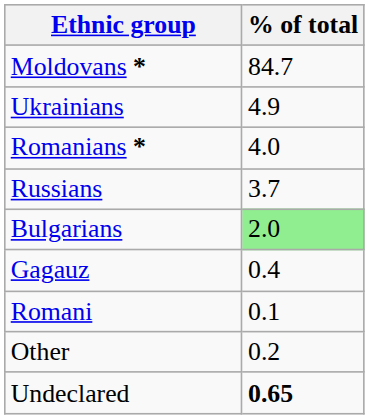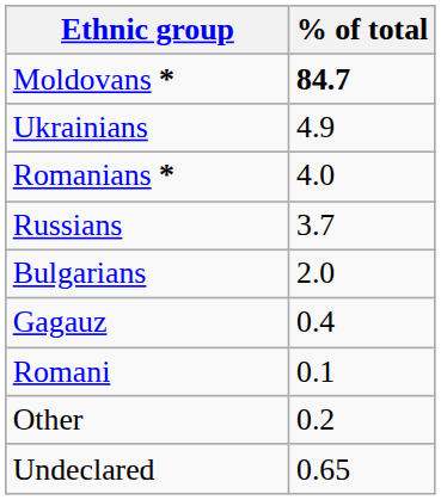Moldovans * | % of total: normal -> bold
Bulgarians | % of total: lightgreen background -> no background
Undeclared | % of total: bold -> normal
